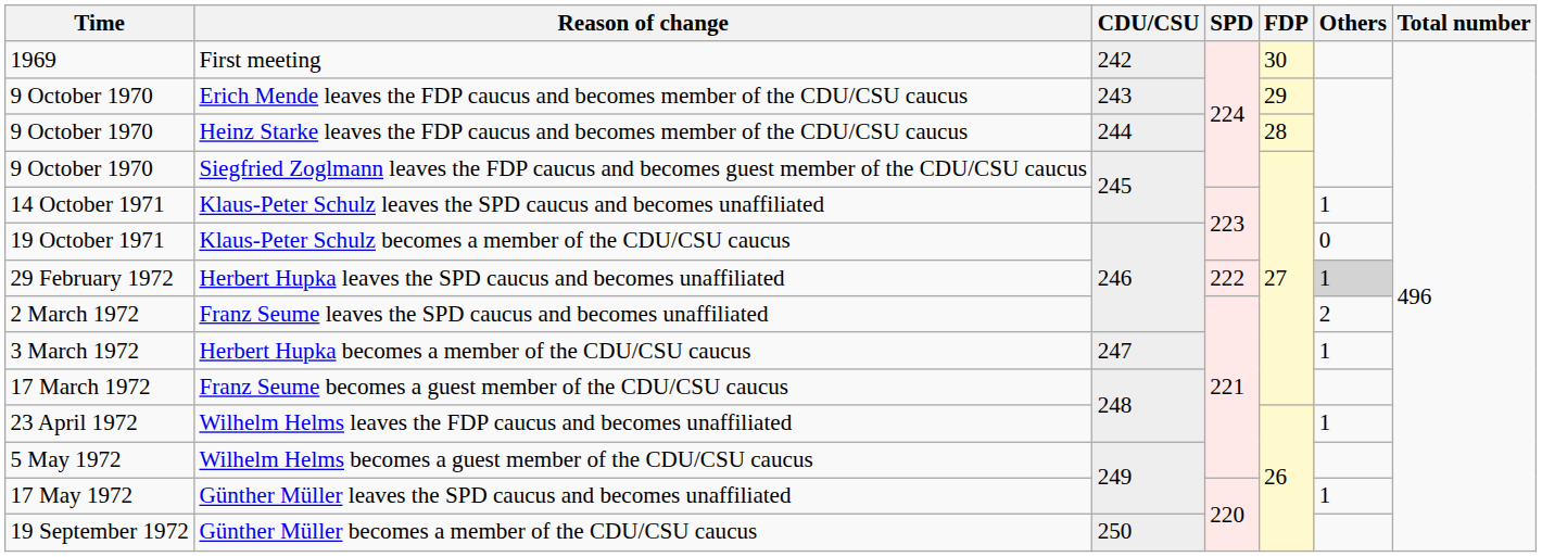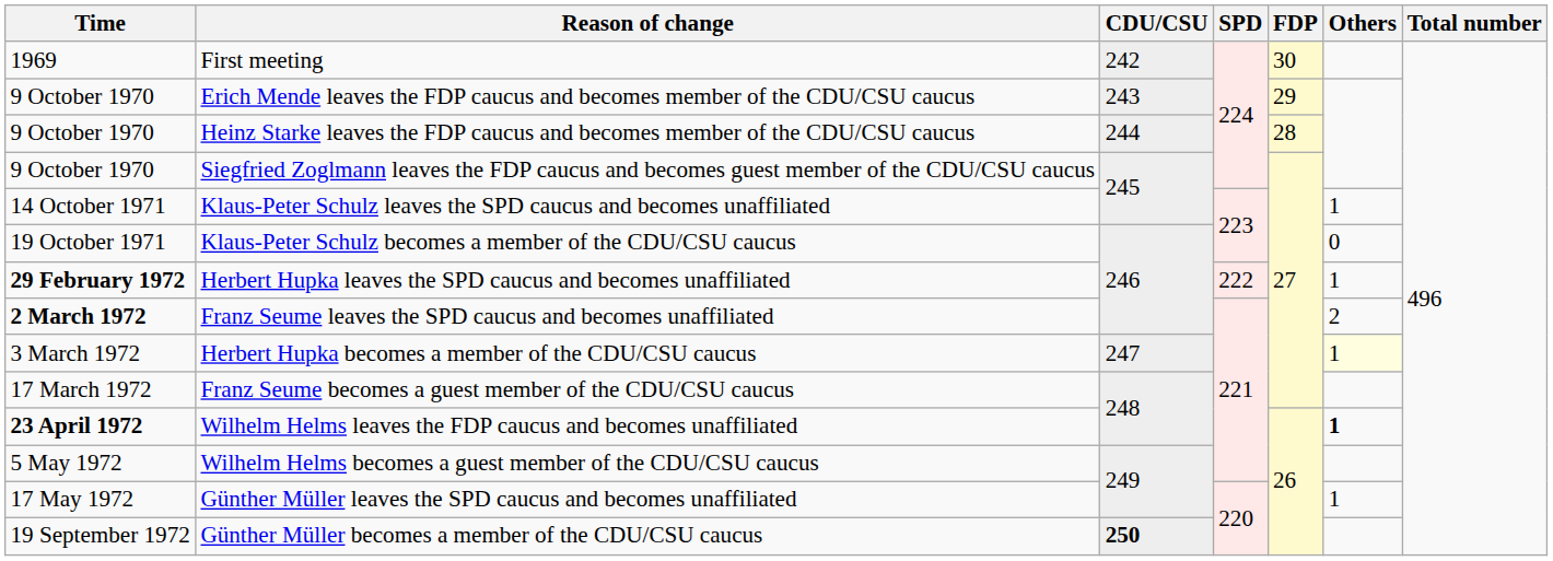Herbert Hupka leaves the SPD caucus and becomes unaffiliated | Time: normal -> bold
Herbert Hupka leaves the SPD caucus and becomes unaffiliated | Others: lightgrey background -> no background
Franz Seume leaves the SPD caucus and becomes unaffiliated | Time: normal -> bold
Herbert Hupka becomes a member of the CDU/CSU caucus | Others: no background -> lightyellow background
Wilhelm Helms leaves the FDP caucus and becomes unaffiliated | Time: normal -> bold
Wilhelm Helms leaves the FDP caucus and becomes unaffiliated | Others: normal -> bold
Günther Müller becomes a member of the CDU/CSU caucus | CDU/CSU: normal -> bold
